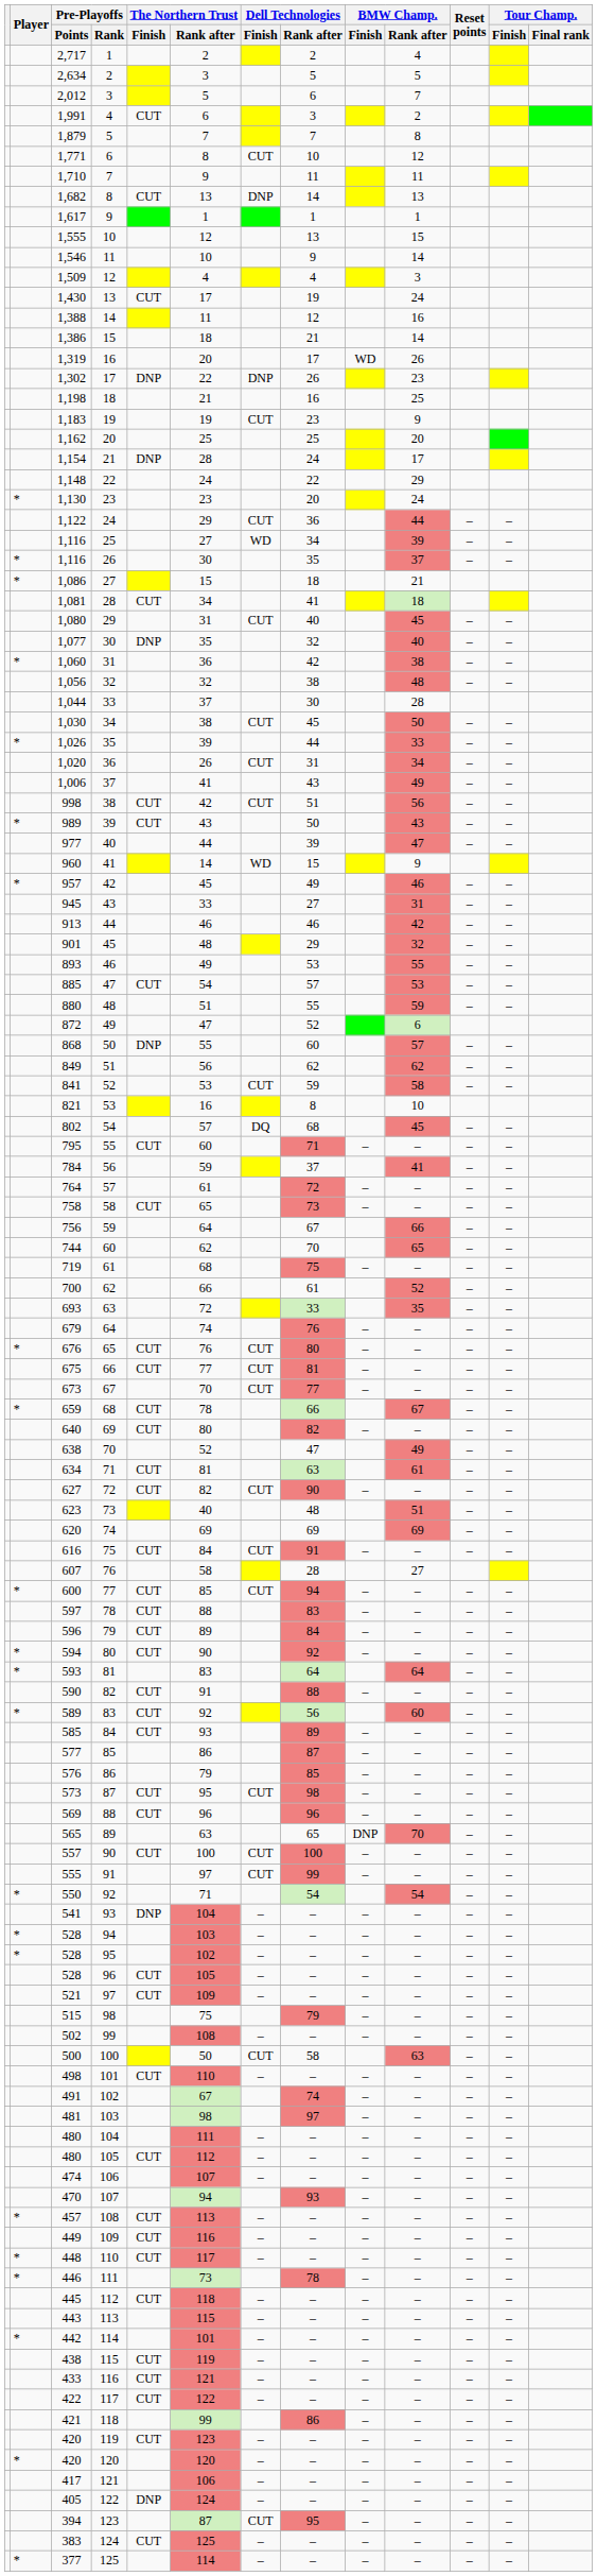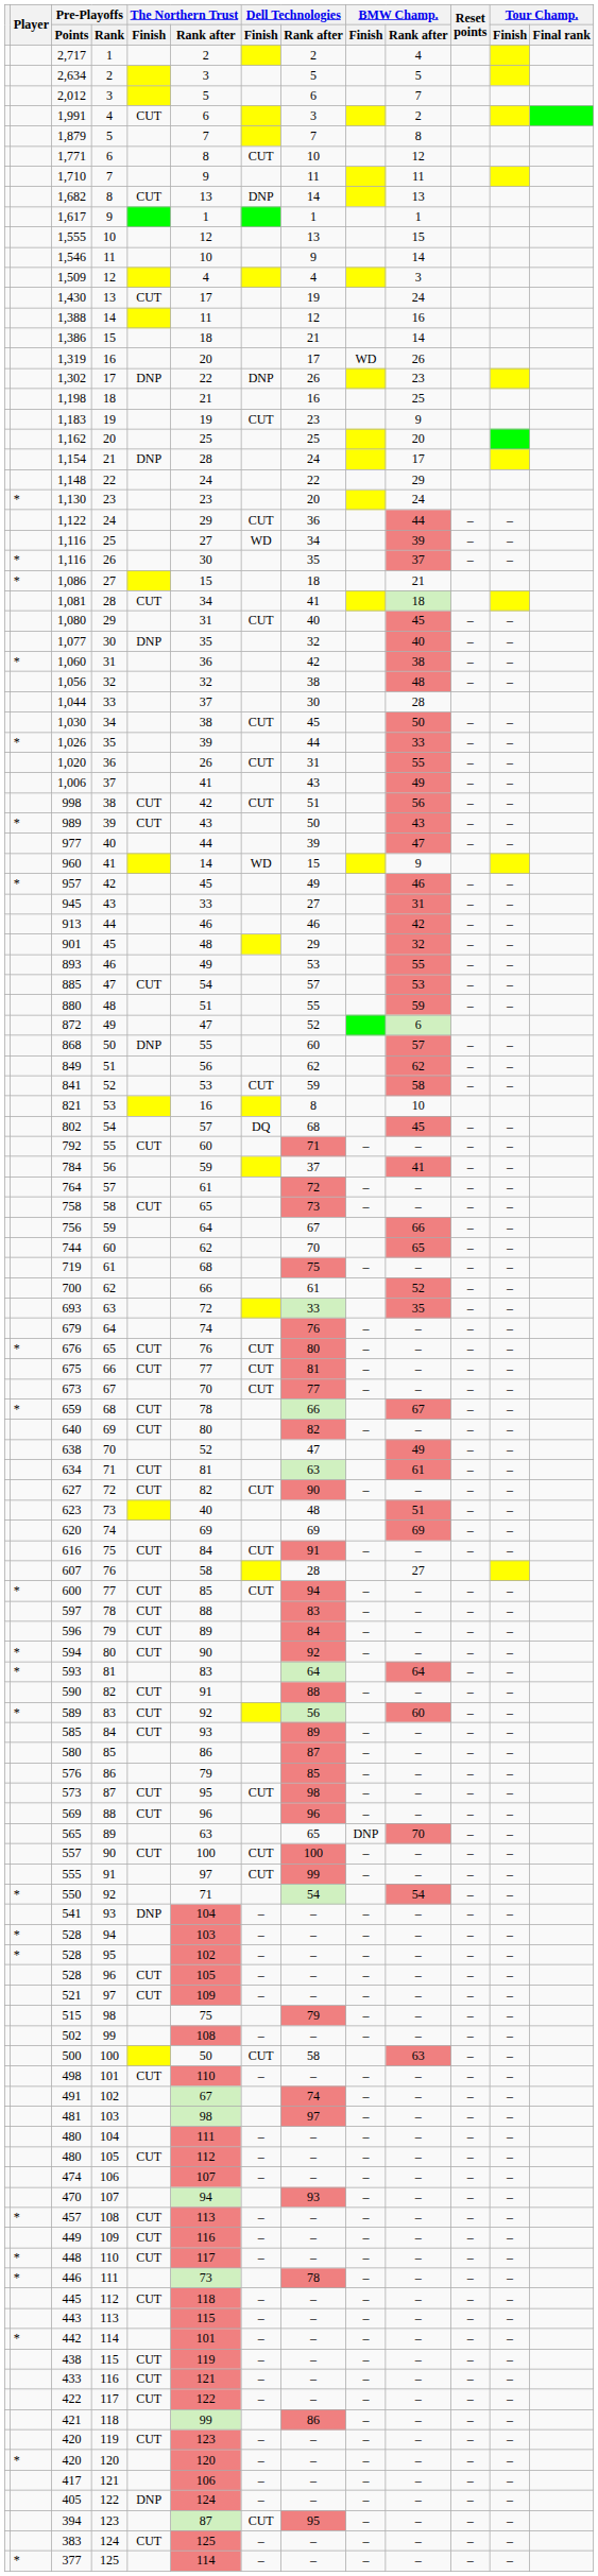row 38 | BMW Champ. / Rank after: 34 -> 55
row 57 | Pre-Playoffs / Points: 795 -> 792
row 87 | Pre-Playoffs / Points: 577 -> 580
